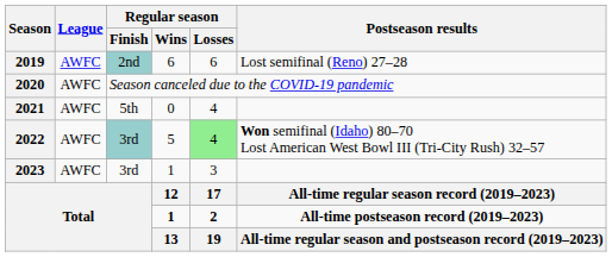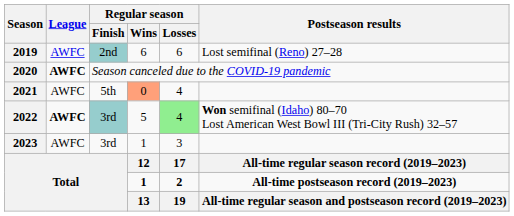2020 | League: normal -> bold
2021 | Regular season / Wins: no background -> lightsalmon background
2022 | League: normal -> bold
